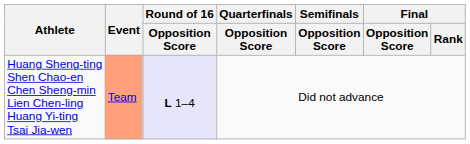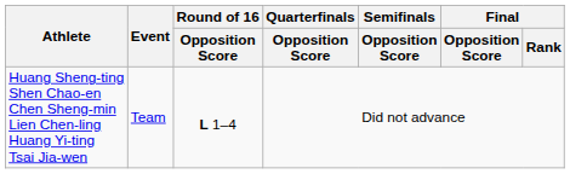row 3 | Event: lightsalmon background -> no background
row 3 | Round of 16 / Opposition Score: lavender background -> no background
